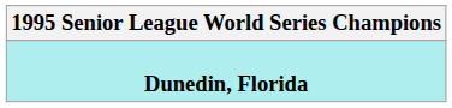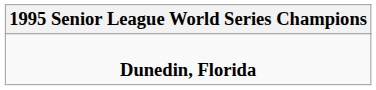row 2 | column 1: paleturquoise background -> no background
